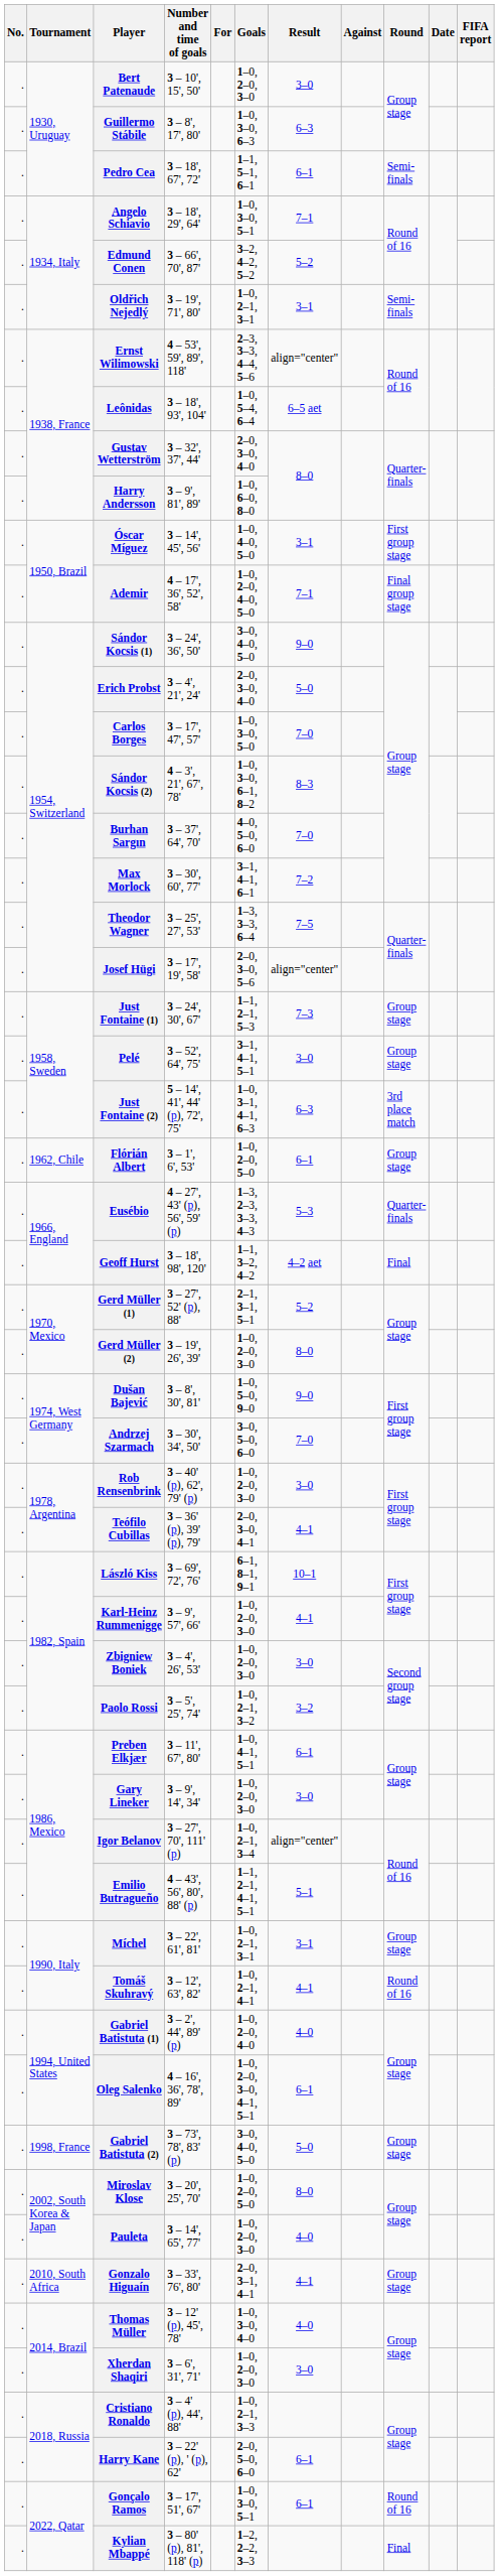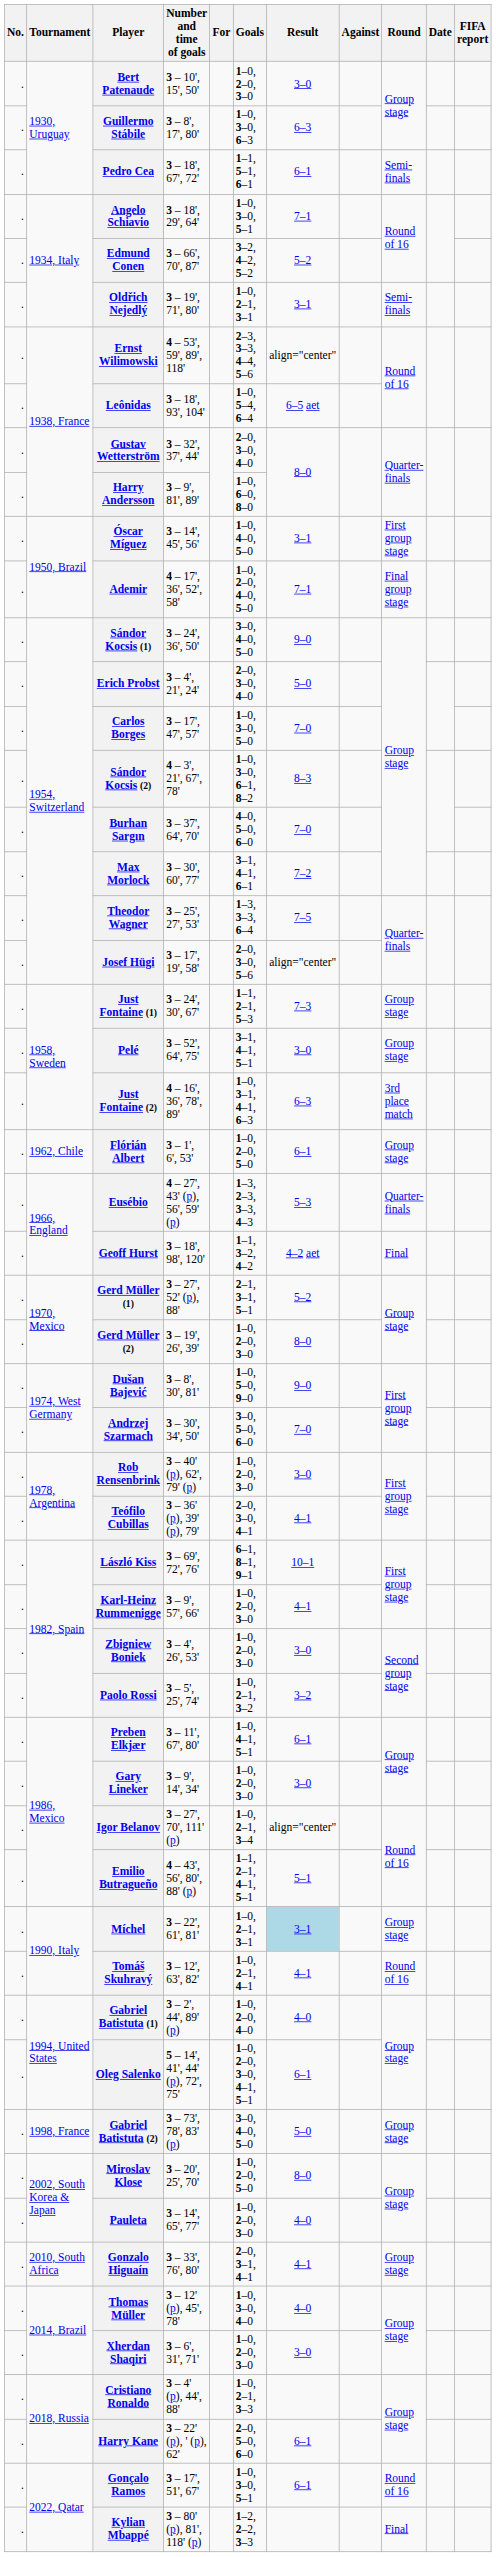Just Fontaine (2) | Number and time of goals: 5 – 14', 41', 44' (p), 72', 75' -> 4 – 16', 36', 78', 89'
Míchel | Result: no background -> lightblue background
Oleg Salenko | Number and time of goals: 4 – 16', 36', 78', 89' -> 5 – 14', 41', 44' (p), 72', 75'
